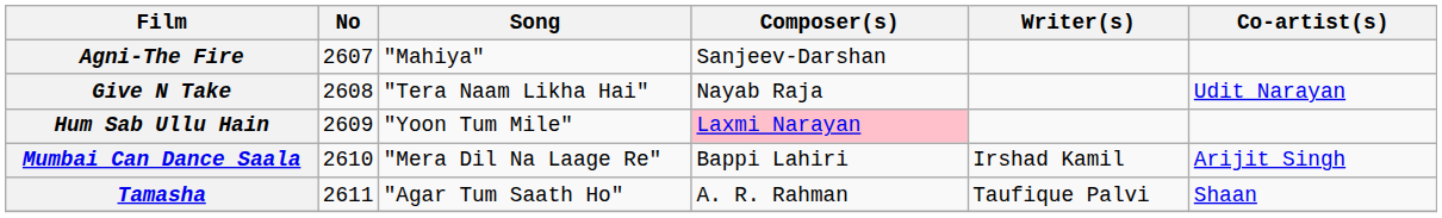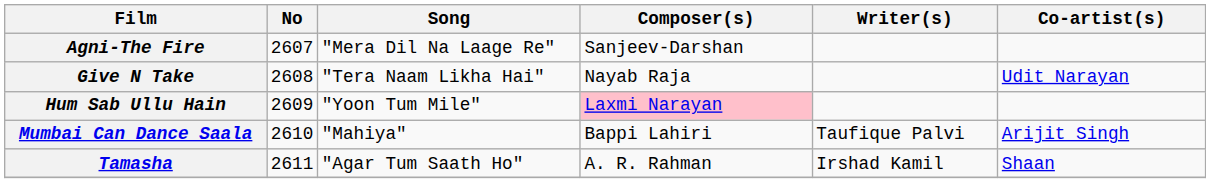Agni-The Fire | Song: "Mahiya" -> "Mera Dil Na Laage Re"
Mumbai Can Dance Saala | Song: "Mera Dil Na Laage Re" -> "Mahiya"
Mumbai Can Dance Saala | Writer(s): Irshad Kamil -> Taufique Palvi
Tamasha | Writer(s): Taufique Palvi -> Irshad Kamil
